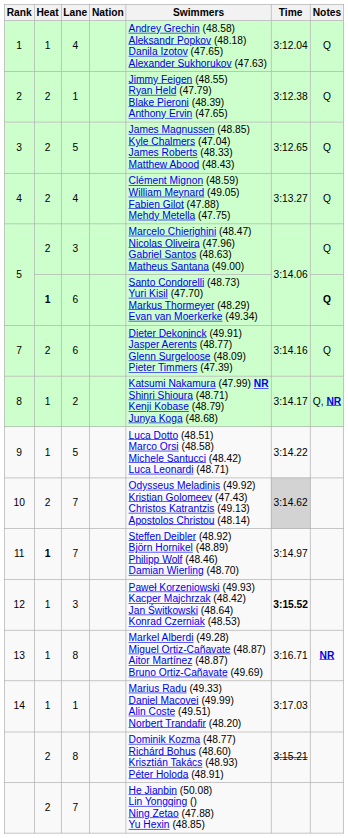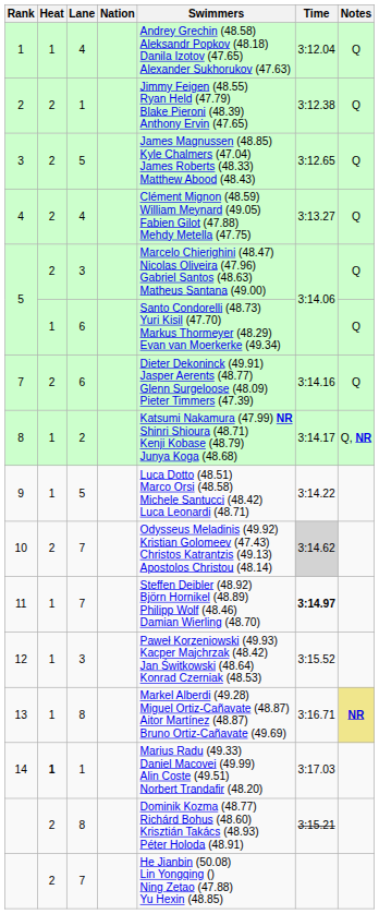5 / 6 | Heat: bold -> normal
5 / 6 | Notes: bold -> normal
11 | Heat: bold -> normal
11 | Time: normal -> bold
12 | Time: bold -> normal
13 | Notes: no background -> khaki background
14 | Heat: normal -> bold
